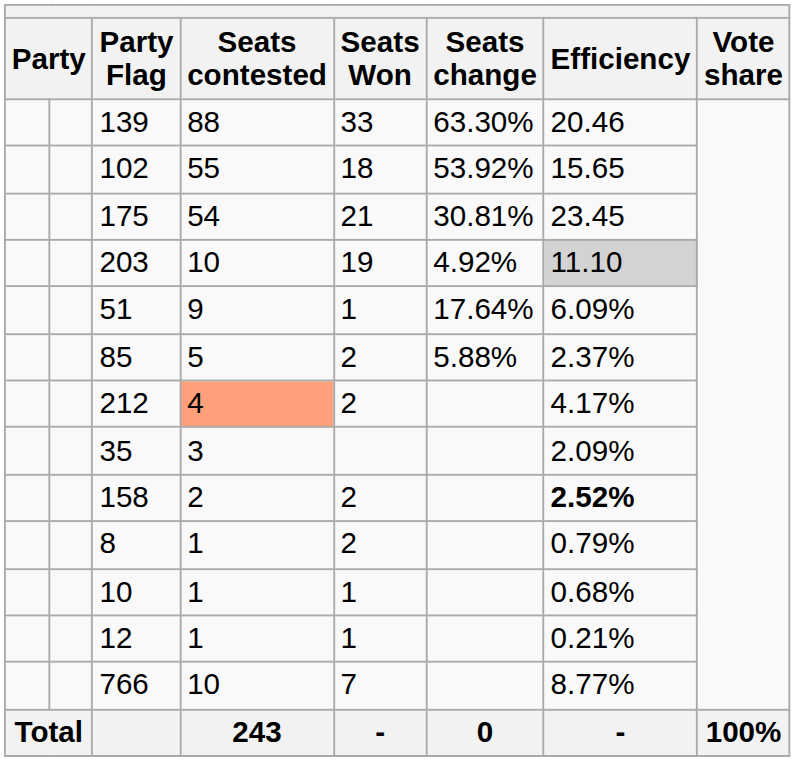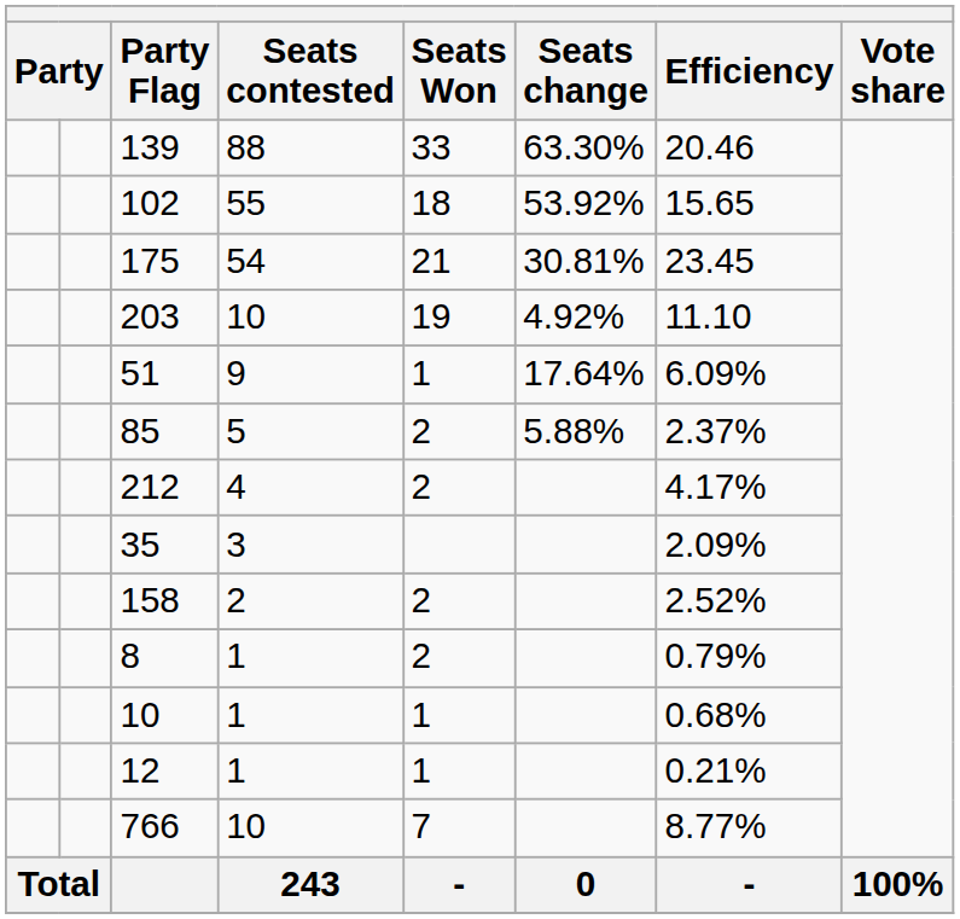203 | Efficiency: lightgrey background -> no background
212 | Seats contested: lightsalmon background -> no background
158 | Efficiency: bold -> normal
